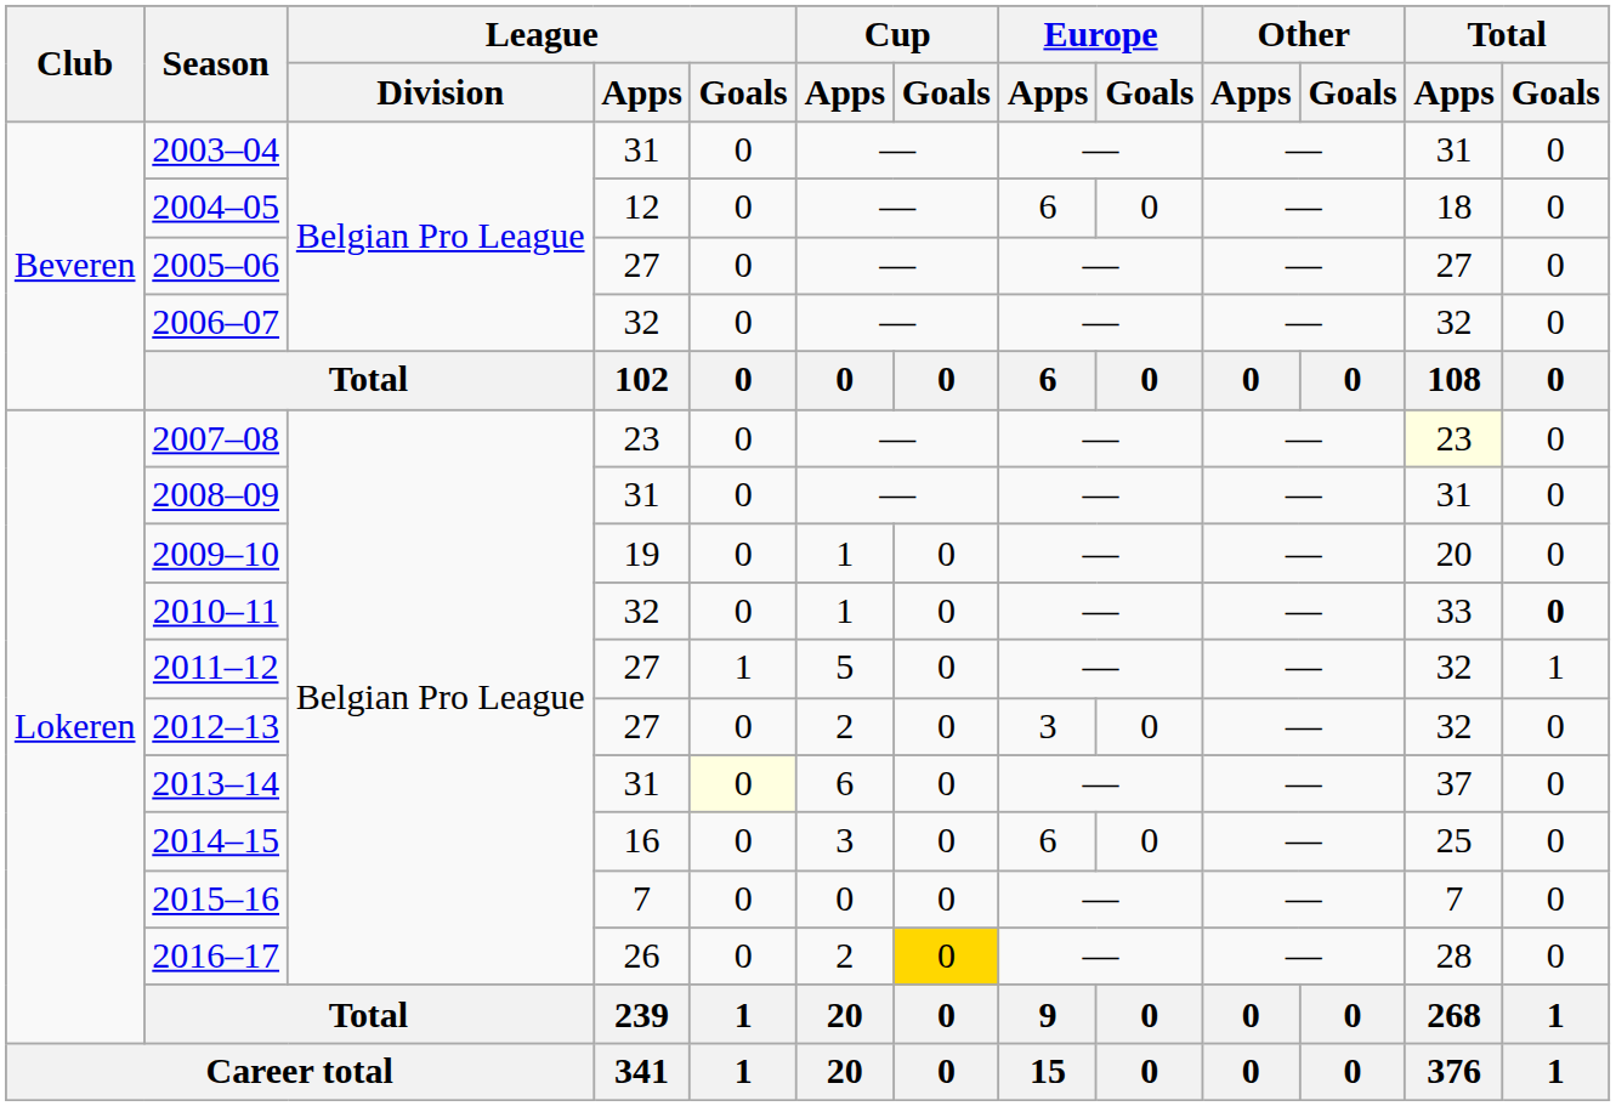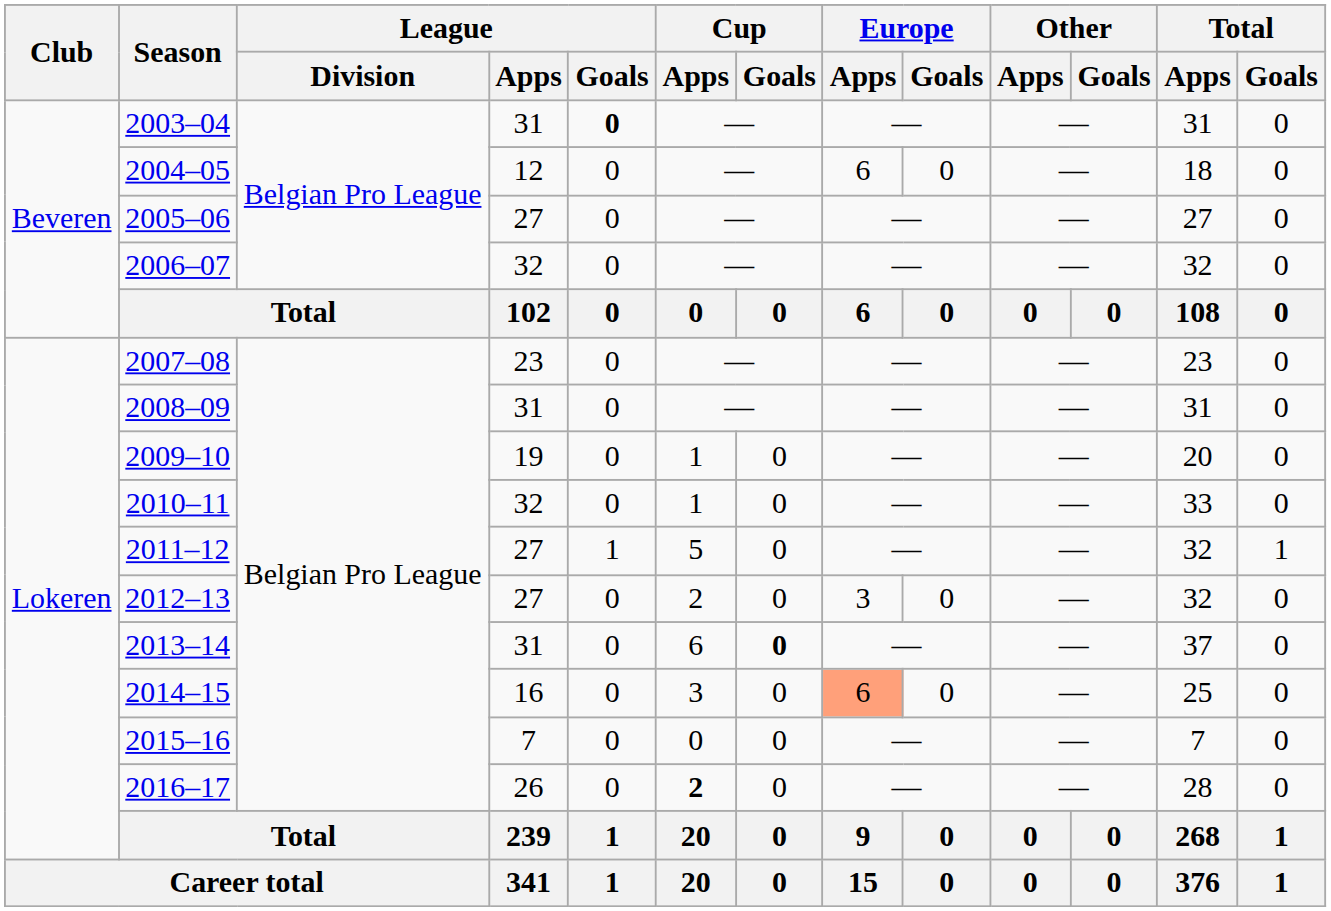2003–04 | League / Goals: normal -> bold
2007–08 | Total / Apps: lightyellow background -> no background
2010–11 | Total / Goals: bold -> normal
2013–14 | League / Goals: lightyellow background -> no background
2013–14 | Cup / Goals: normal -> bold
2014–15 | Europe / Apps: no background -> lightsalmon background
2016–17 | Cup / Apps: normal -> bold
2016–17 | Cup / Goals: gold background -> no background
